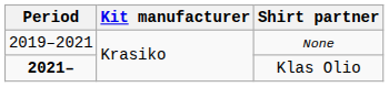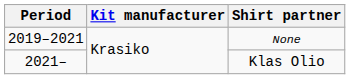Klas Olio | Period: bold -> normal
